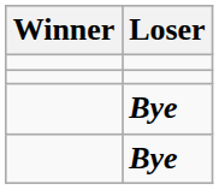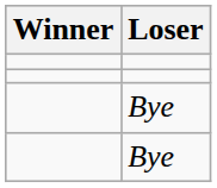row 4 | Loser: bold -> normal
row 5 | Loser: bold -> normal
